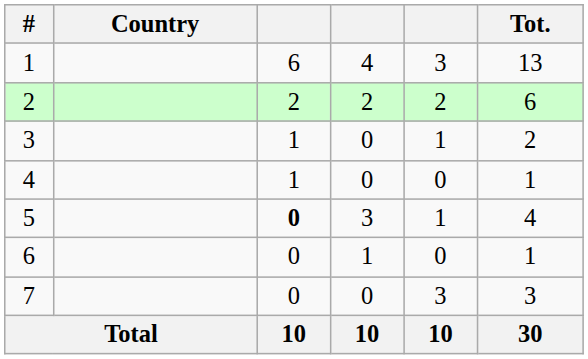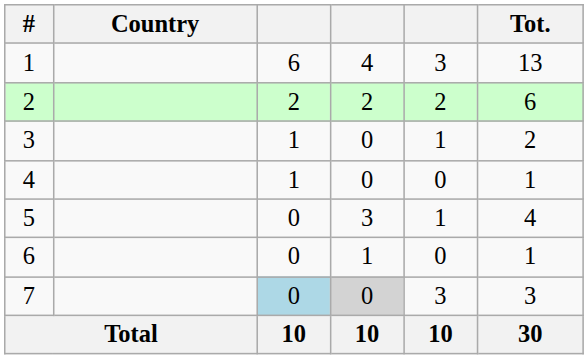5 | column 3: bold -> normal
7 | column 3: no background -> lightblue background
7 | column 4: no background -> lightgrey background
